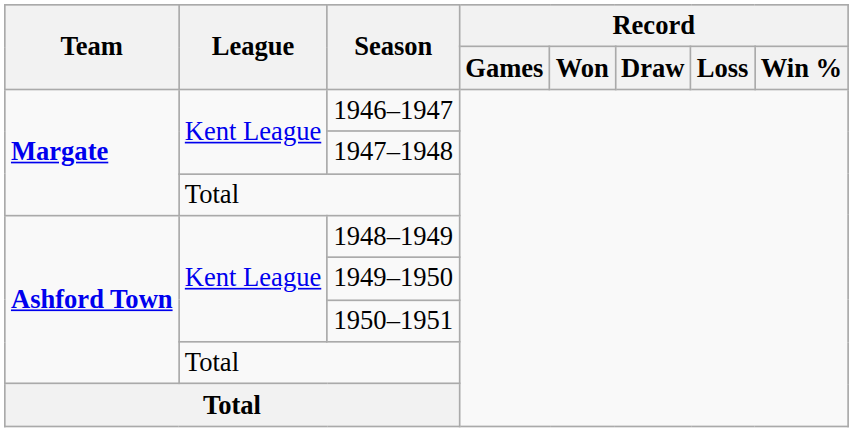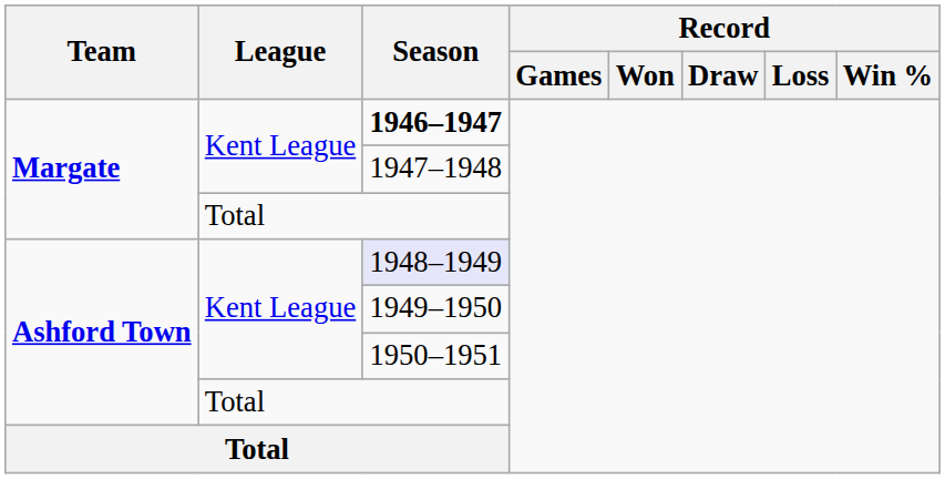1946–1947 | Season: normal -> bold
1948–1949 | Season: no background -> lavender background
